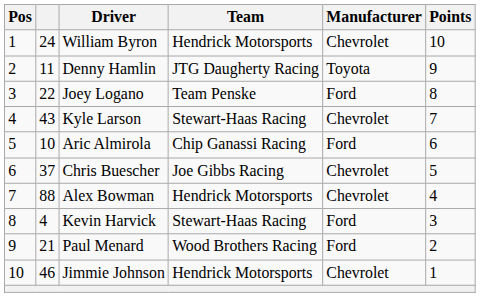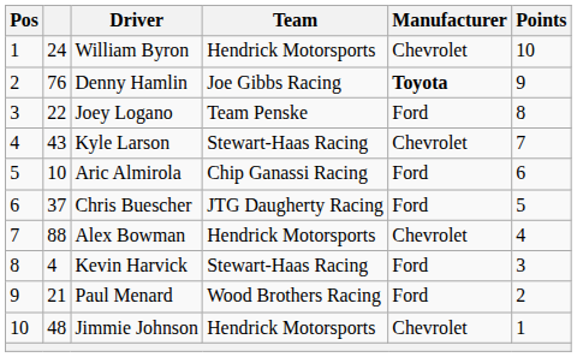Denny Hamlin | column 2: 11 -> 76
Denny Hamlin | Team: JTG Daugherty Racing -> Joe Gibbs Racing
Denny Hamlin | Manufacturer: normal -> bold
Chris Buescher | Team: Joe Gibbs Racing -> JTG Daugherty Racing
Chris Buescher | Manufacturer: Chevrolet -> Ford
Jimmie Johnson | column 2: 46 -> 48
